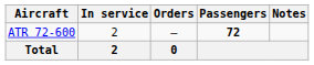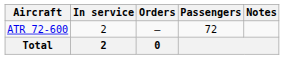ATR 72-600 | Passengers: bold -> normal
